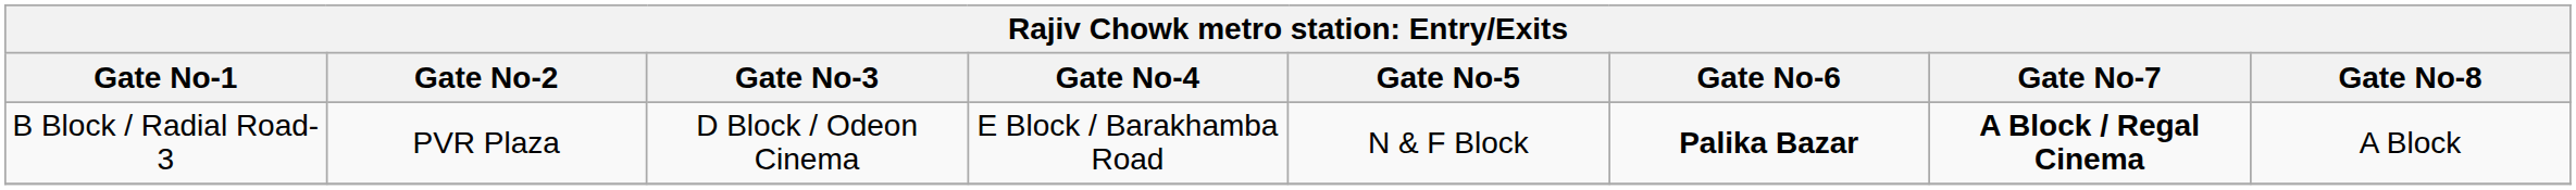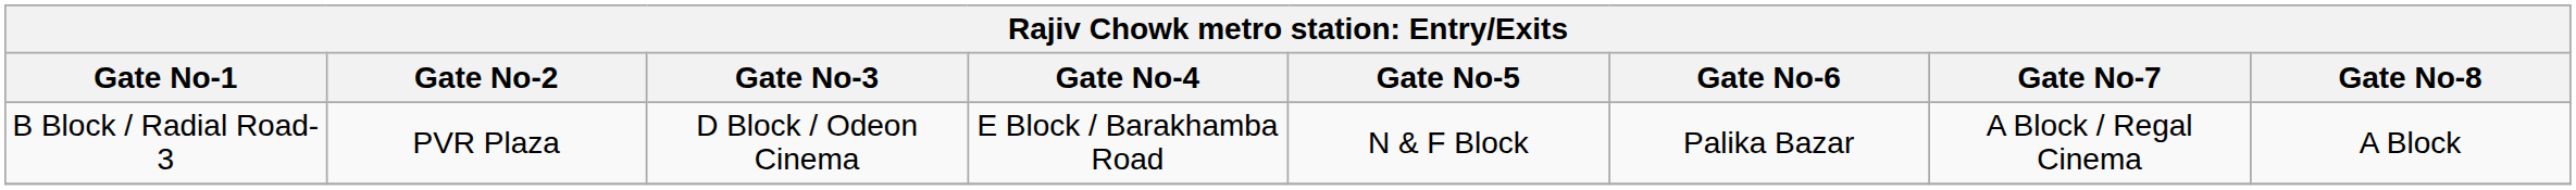B Block / Radial Road-3 | Gate No-6: bold -> normal
B Block / Radial Road-3 | Gate No-7: bold -> normal
